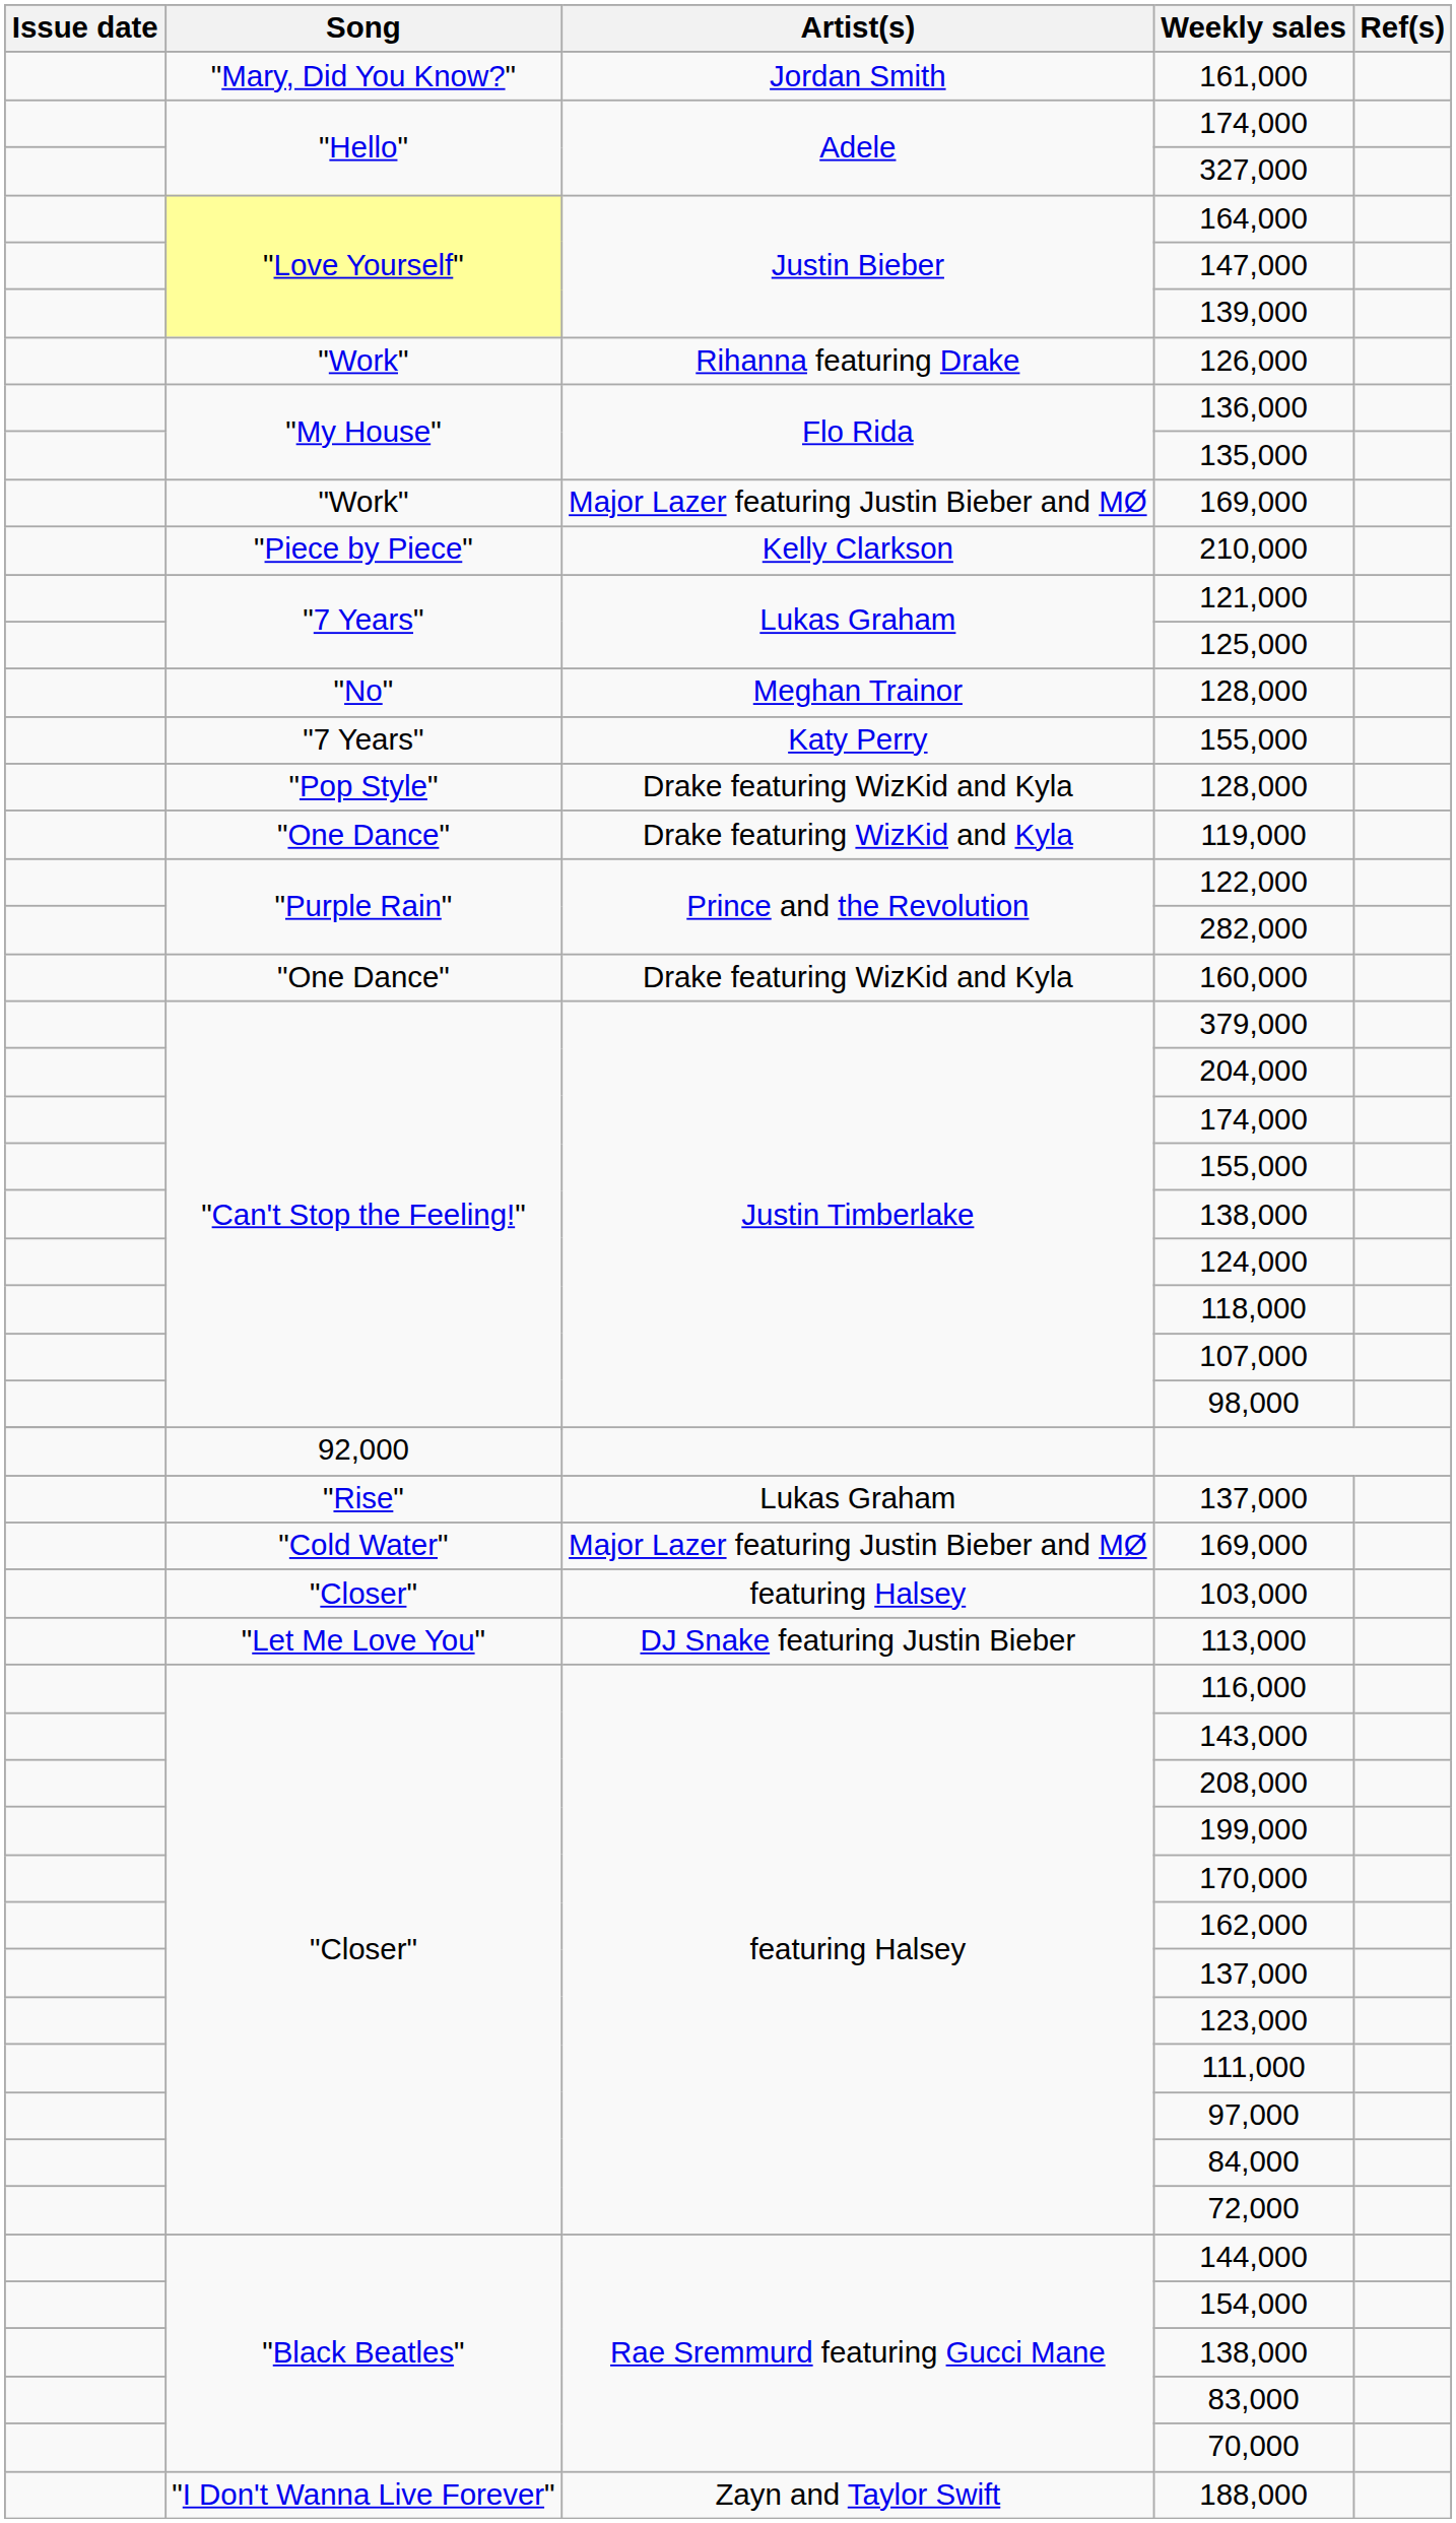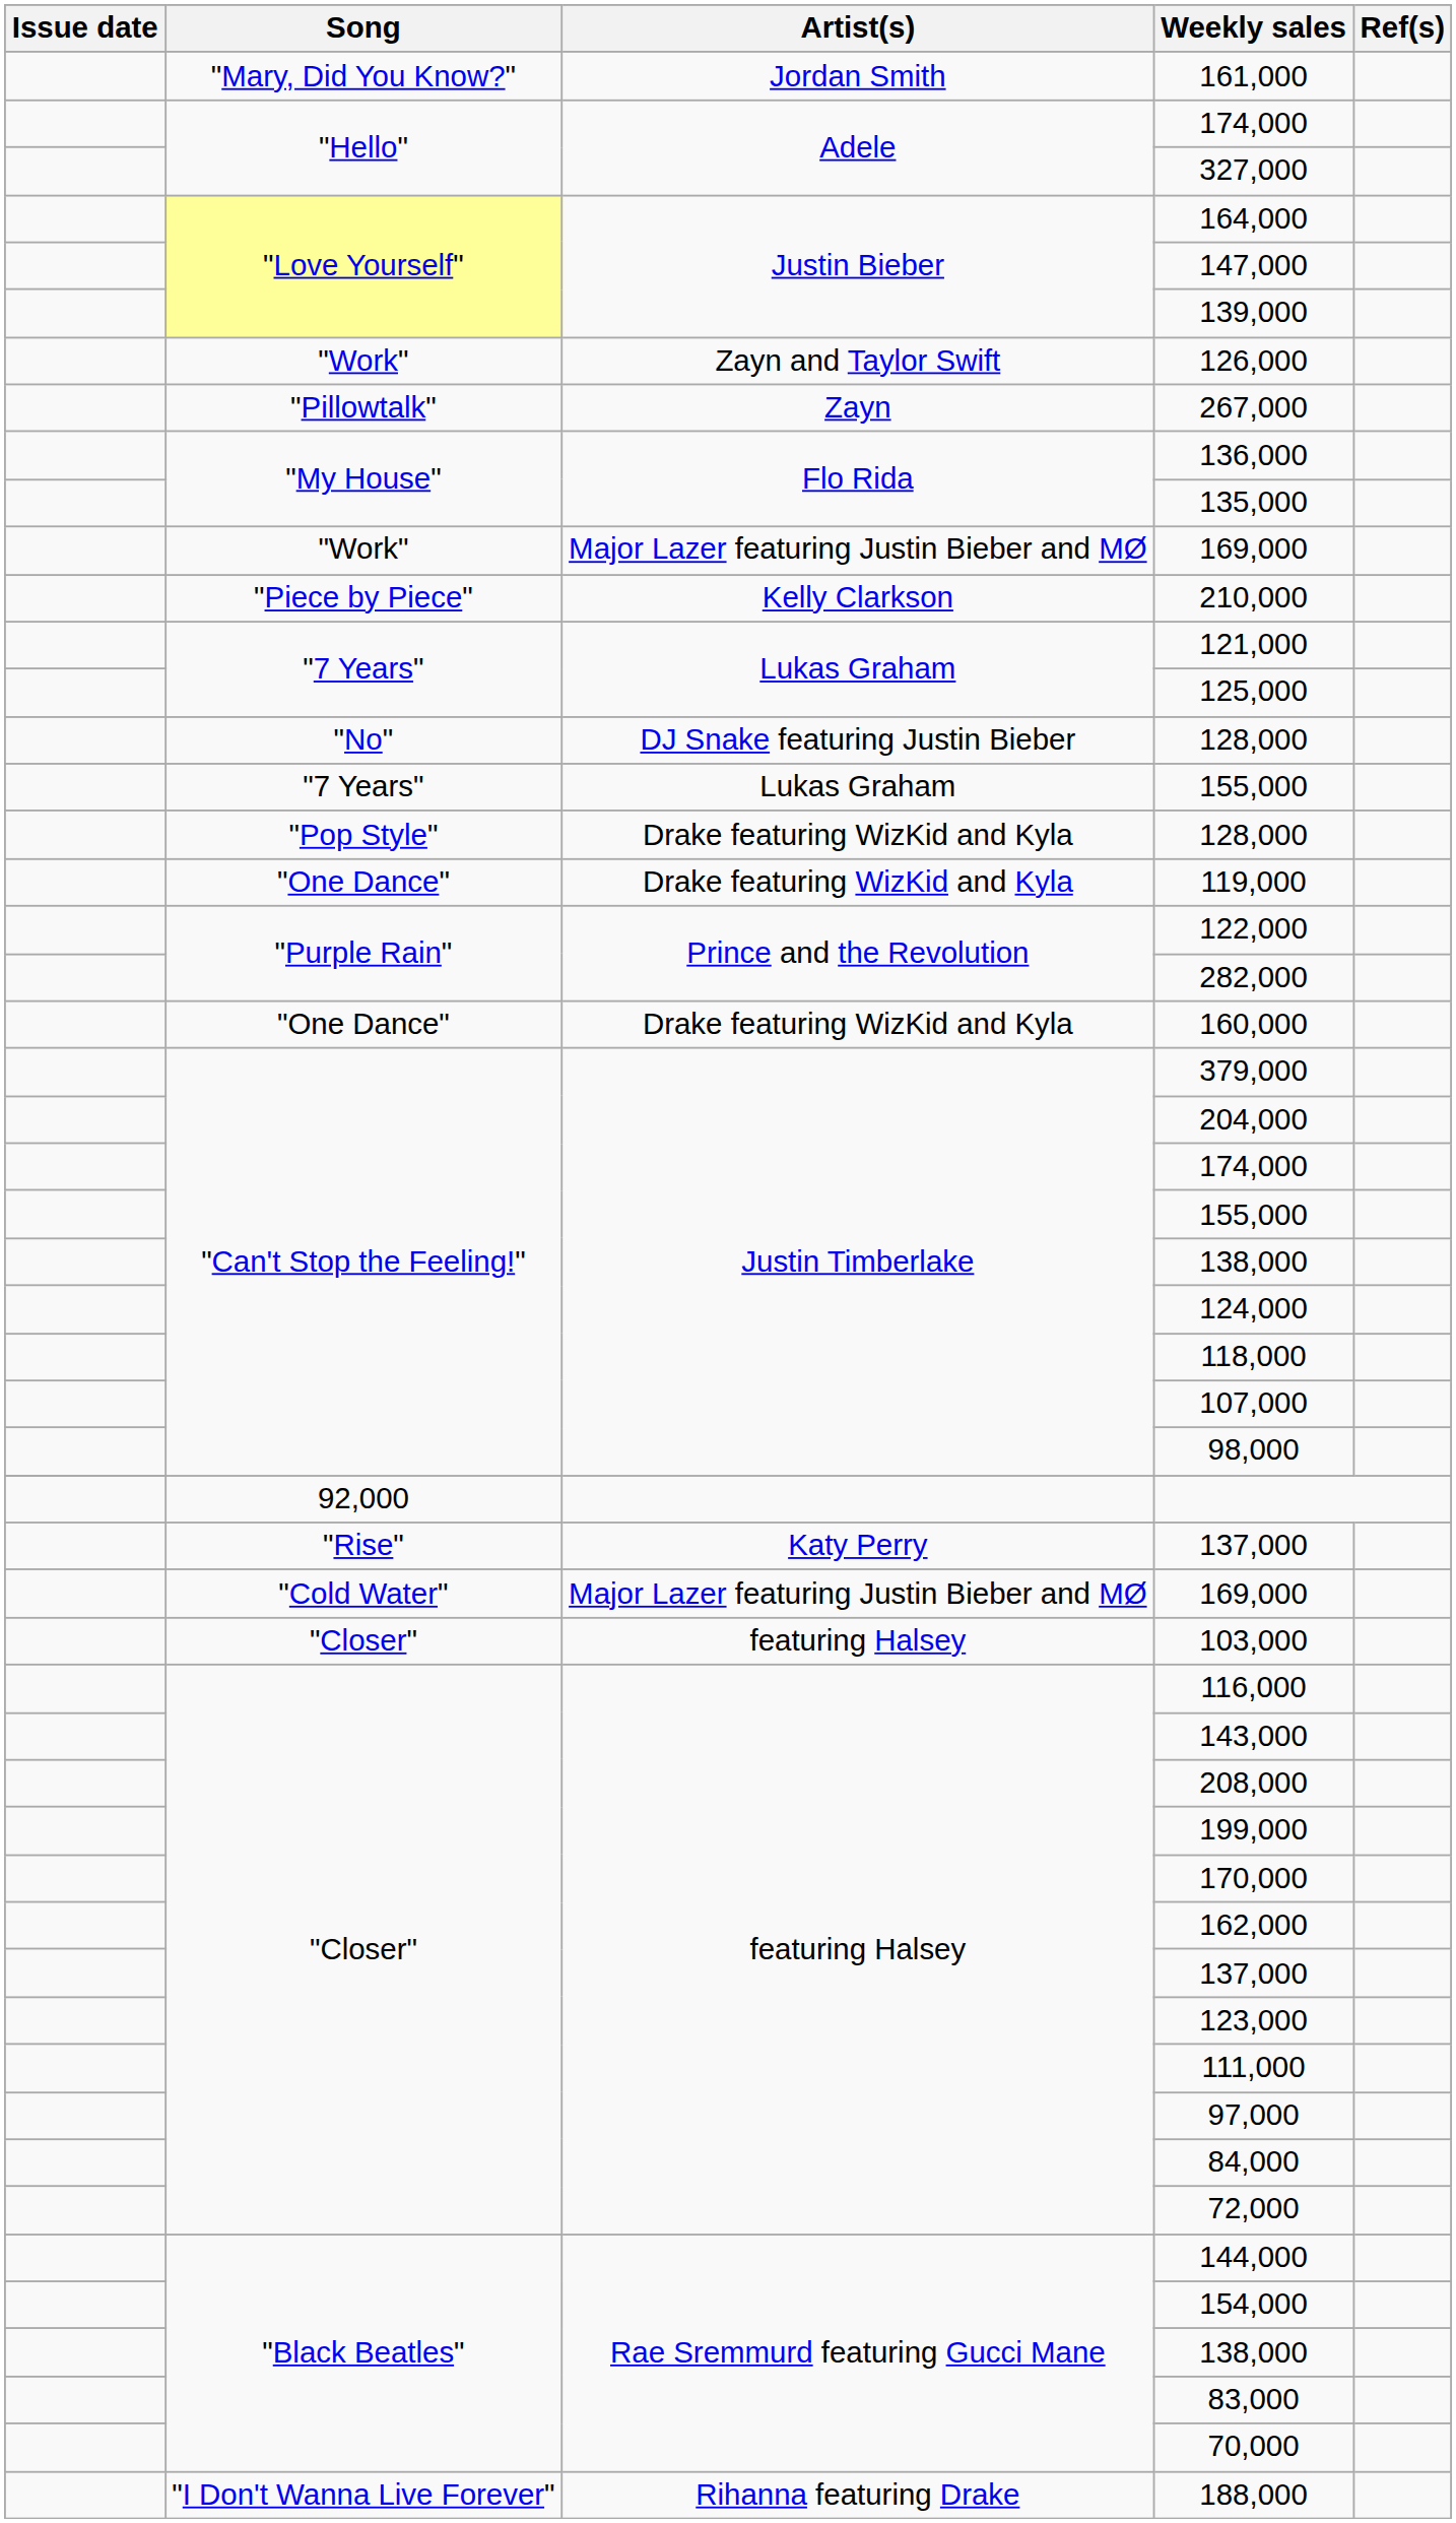126,000 | Artist(s): Rihanna featuring Drake -> Zayn and Taylor Swift
+ row: "Pillowtalk" | Zayn | 267,000
"No" / 128,000 | Artist(s): Meghan Trainor -> DJ Snake featuring Justin Bieber
"7 Years" / 155,000 | Artist(s): Katy Perry -> Lukas Graham
"Rise" / 137,000 | Artist(s): Lukas Graham -> Katy Perry
- row: "Let Me Love You" | DJ Snake featuring Justin Bieber | 113,000
188,000 | Artist(s): Zayn and Taylor Swift -> Rihanna featuring Drake
